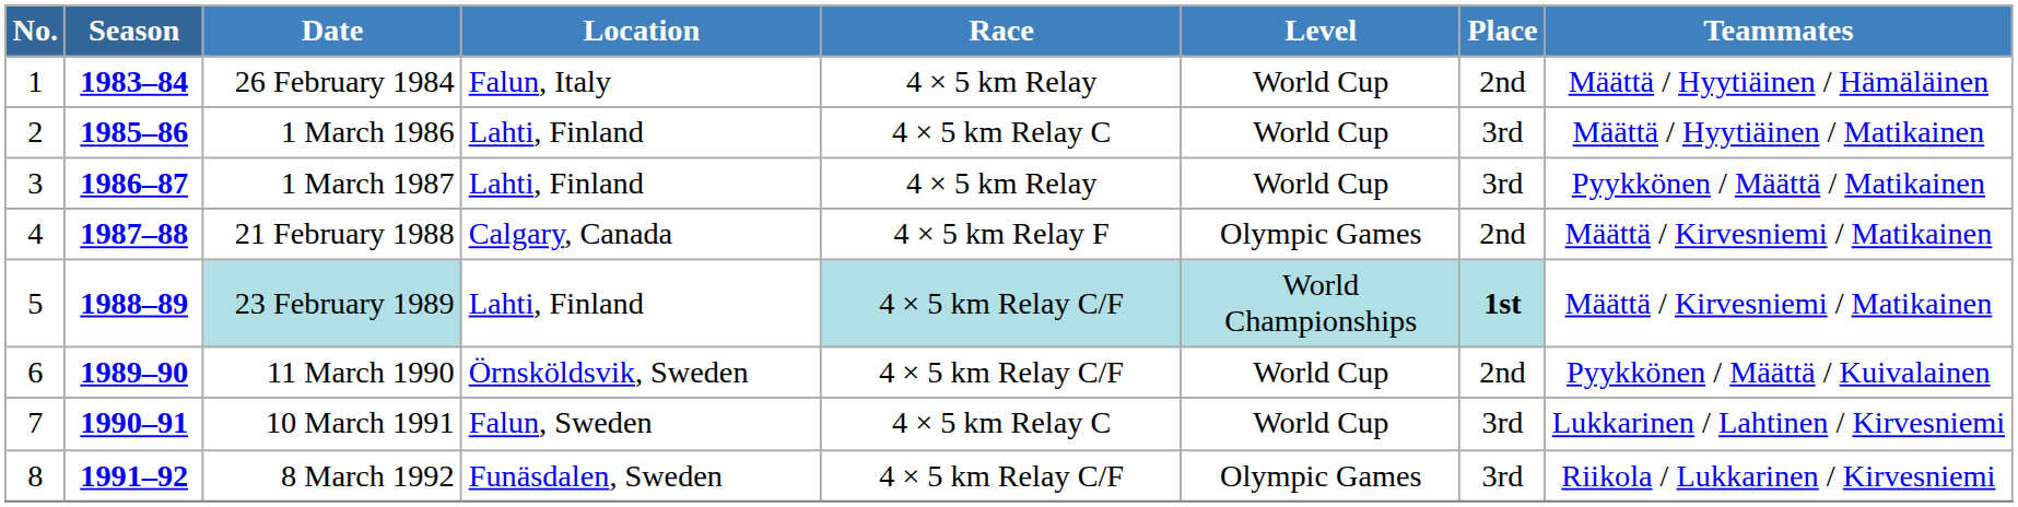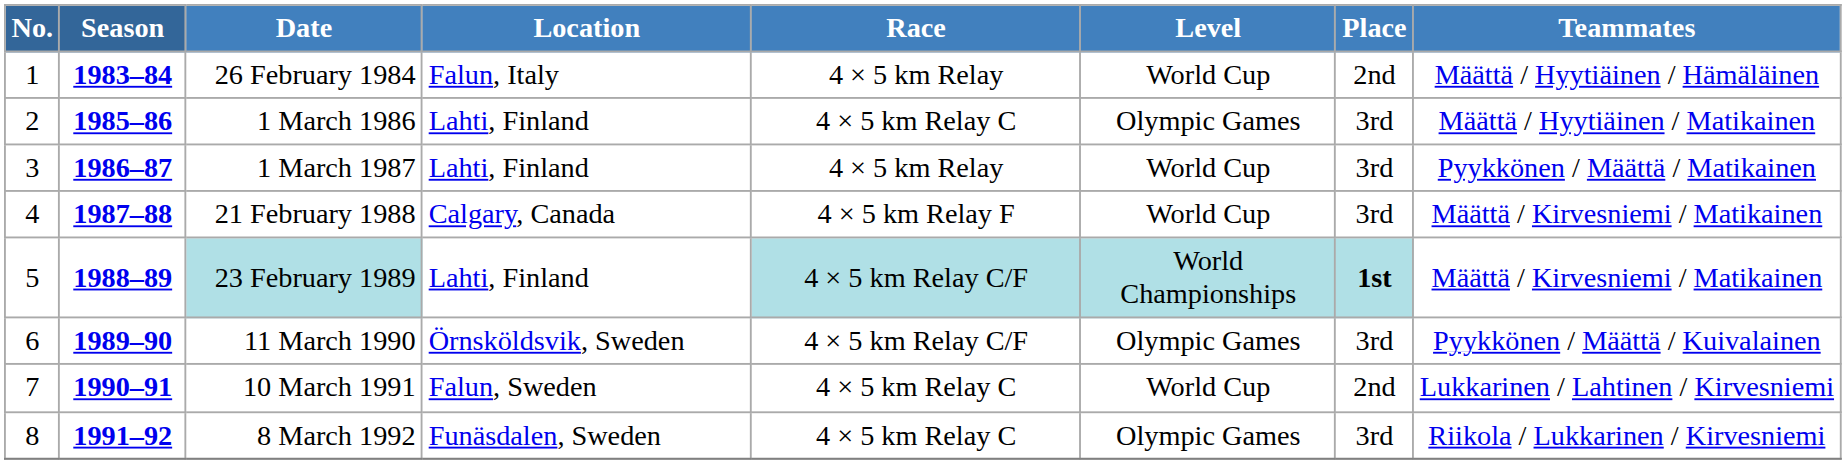1 March 1986 | Level: World Cup -> Olympic Games
21 February 1988 | Level: Olympic Games -> World Cup
21 February 1988 | Place: 2nd -> 3rd
11 March 1990 | Level: World Cup -> Olympic Games
11 March 1990 | Place: 2nd -> 3rd
10 March 1991 | Place: 3rd -> 2nd
8 March 1992 | Race: 4 × 5 km Relay C/F -> 4 × 5 km Relay C
